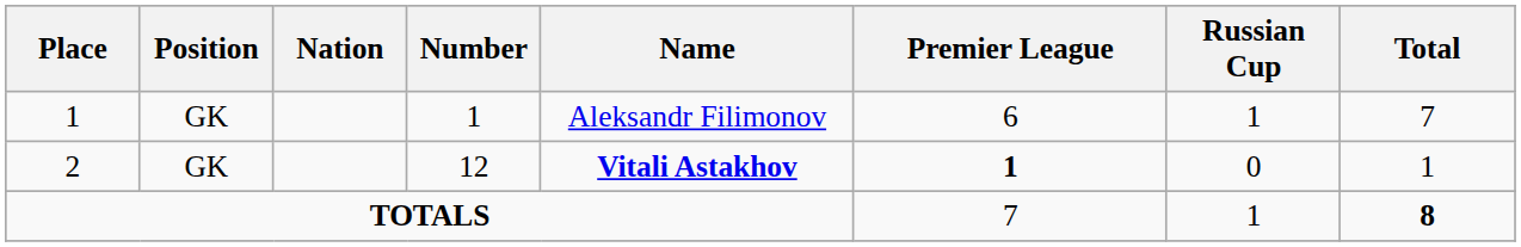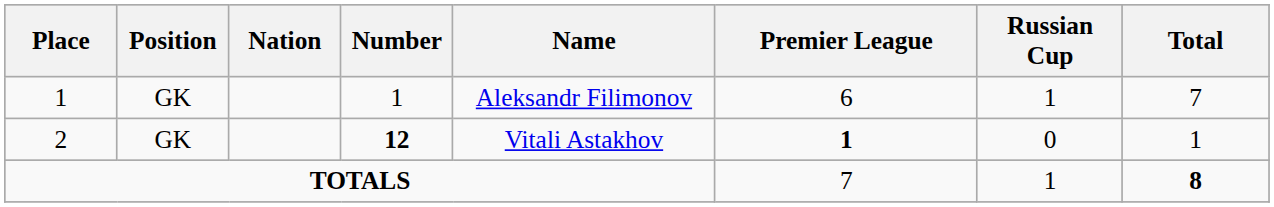2 | Number: normal -> bold
2 | Name: bold -> normal
